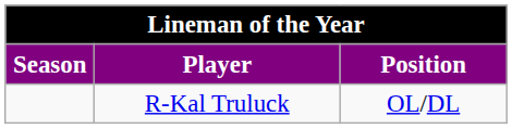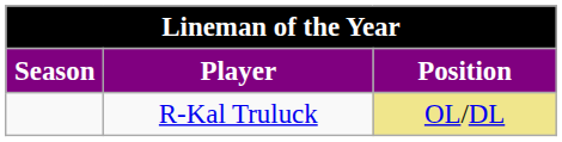R-Kal Truluck | Position: no background -> khaki background
